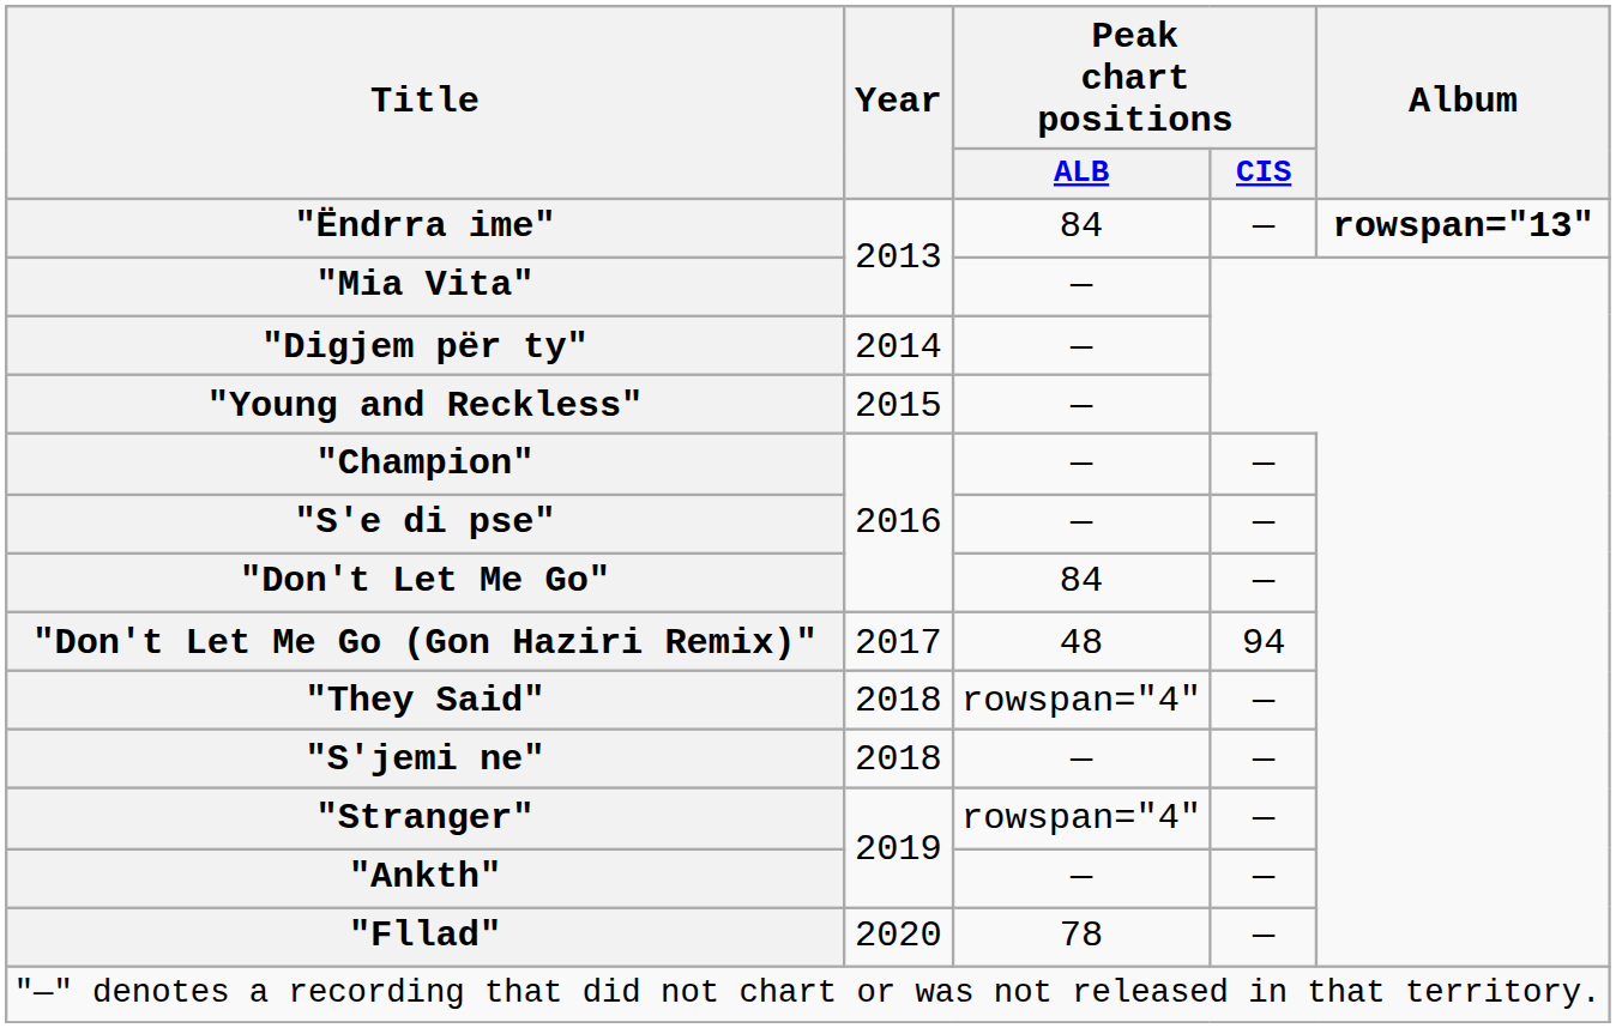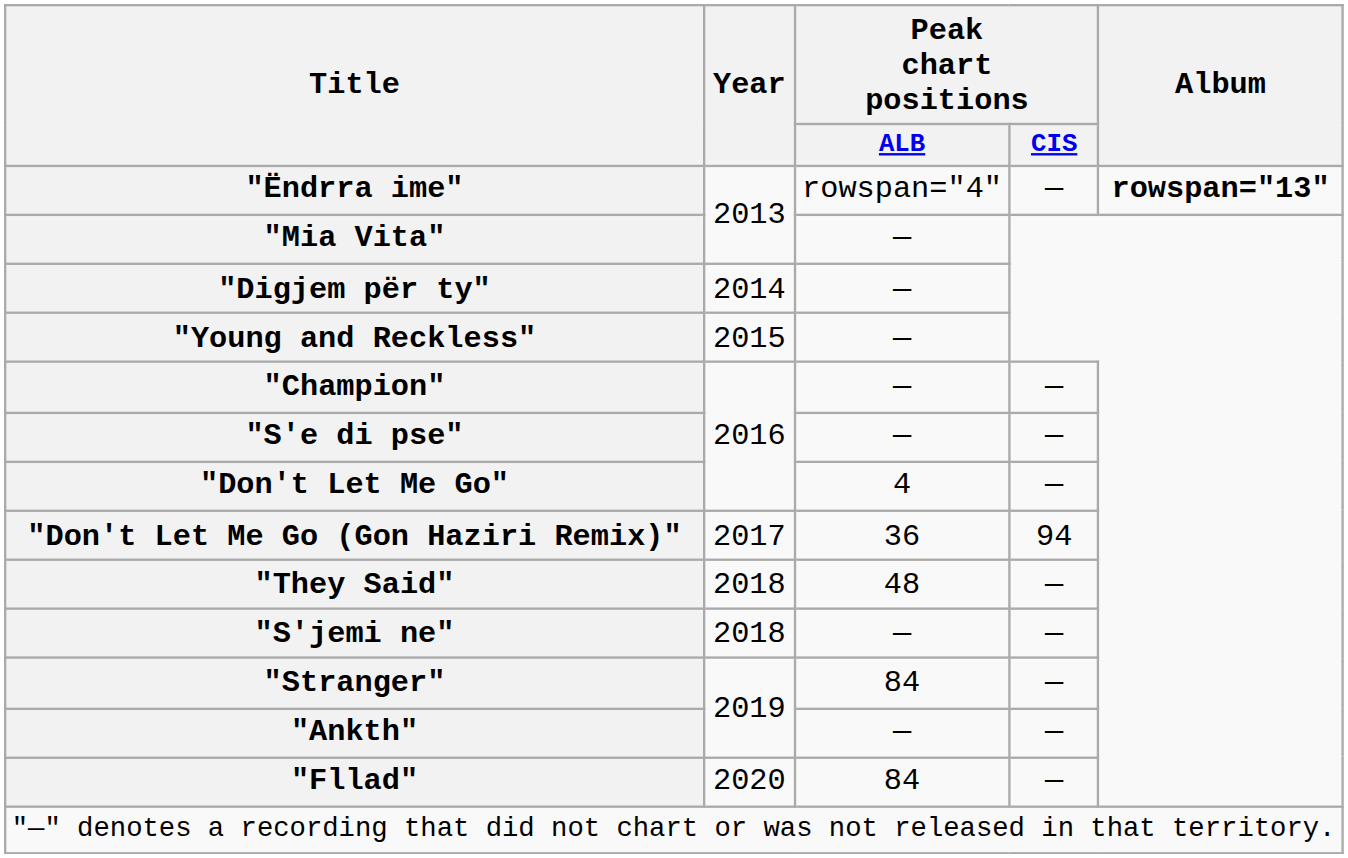"Ëndrra ime" | Peak chart positions / ALB: 84 -> rowspan="4"
"Don't Let Me Go" | Peak chart positions / ALB: 84 -> 4
"Don't Let Me Go (Gon Haziri Remix)" | Peak chart positions / ALB: 48 -> 36
"They Said" | Peak chart positions / ALB: rowspan="4" -> 48
"Stranger" | Peak chart positions / ALB: rowspan="4" -> 84
"Fllad" | Peak chart positions / ALB: 78 -> 84
